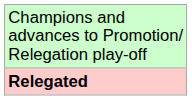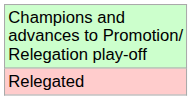row 2 | column 1: bold -> normal
